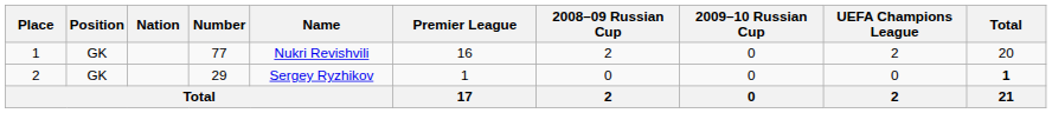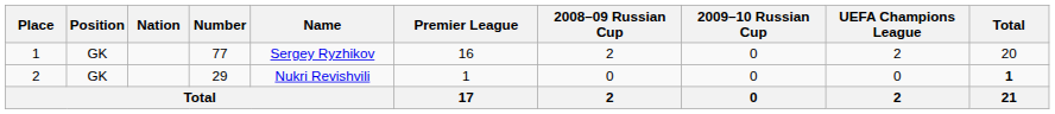row 2 | Name: Nukri Revishvili -> Sergey Ryzhikov
row 3 | Name: Sergey Ryzhikov -> Nukri Revishvili
